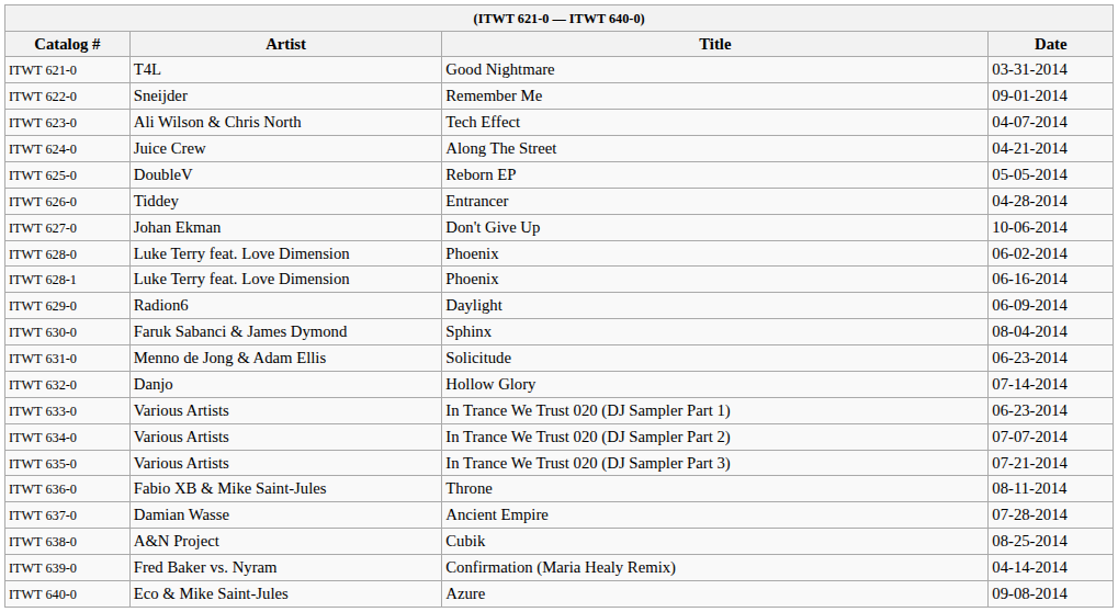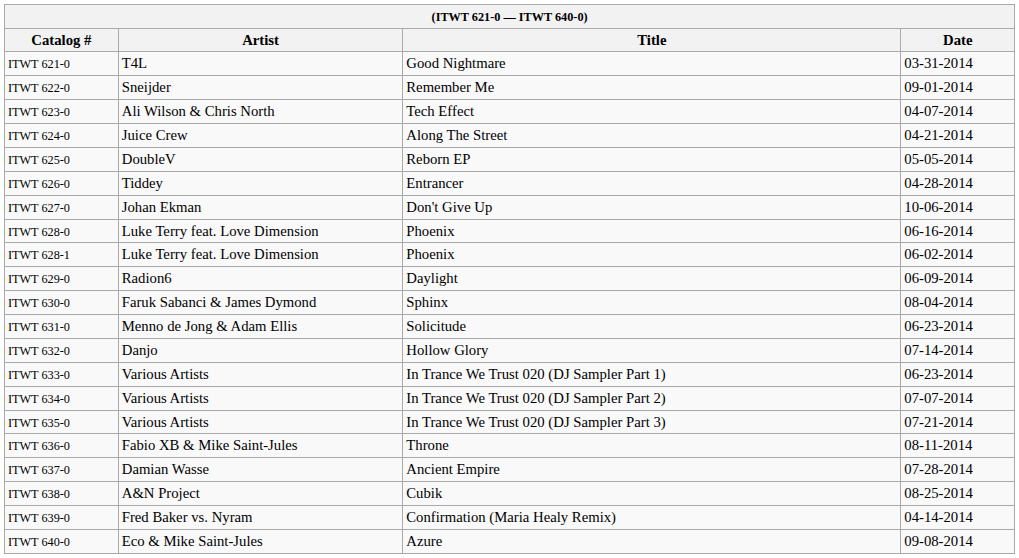ITWT 628-0 | Date: 06-02-2014 -> 06-16-2014
ITWT 628-1 | Date: 06-16-2014 -> 06-02-2014
